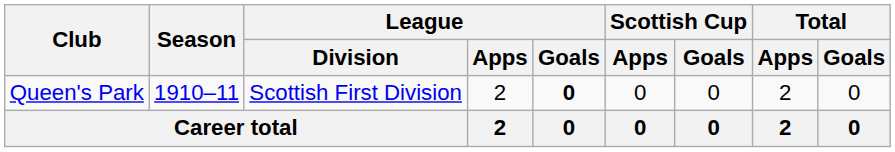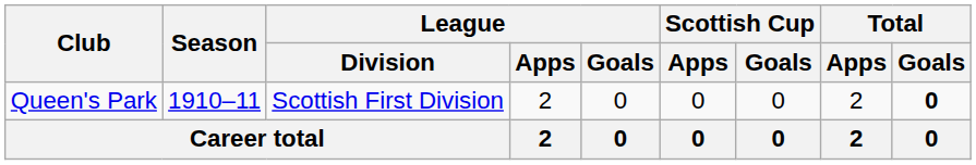Queen's Park | League / Goals: bold -> normal
Queen's Park | Total / Goals: normal -> bold
